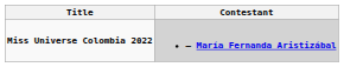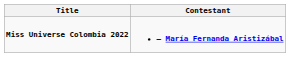Miss Universe Colombia 2022 | Contestant: lightgrey background -> no background
